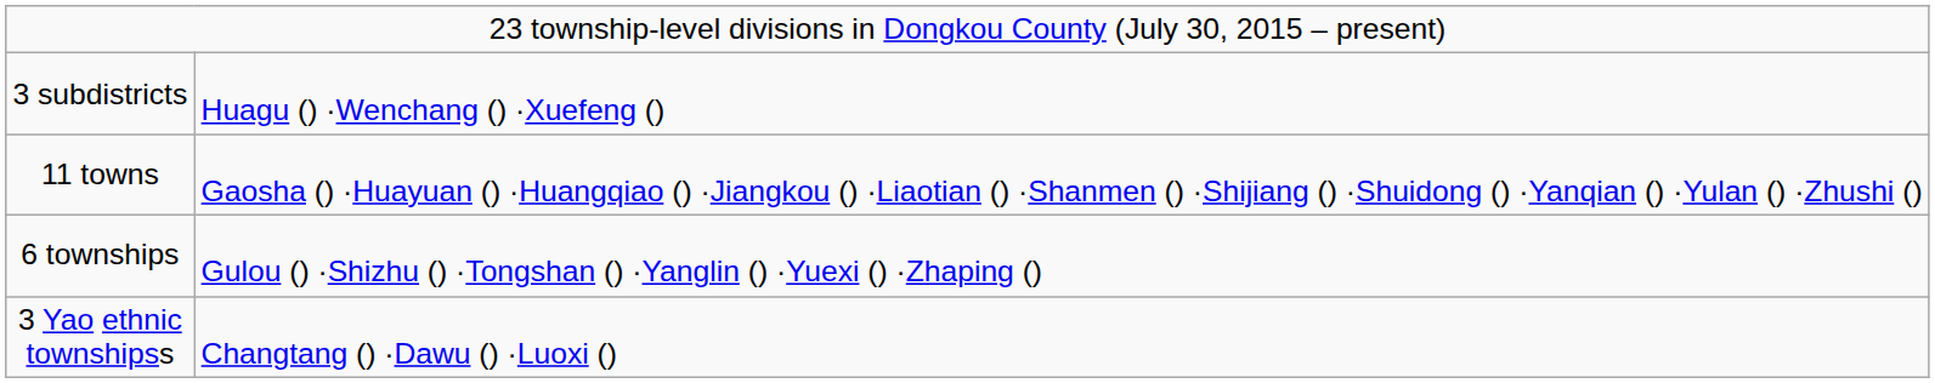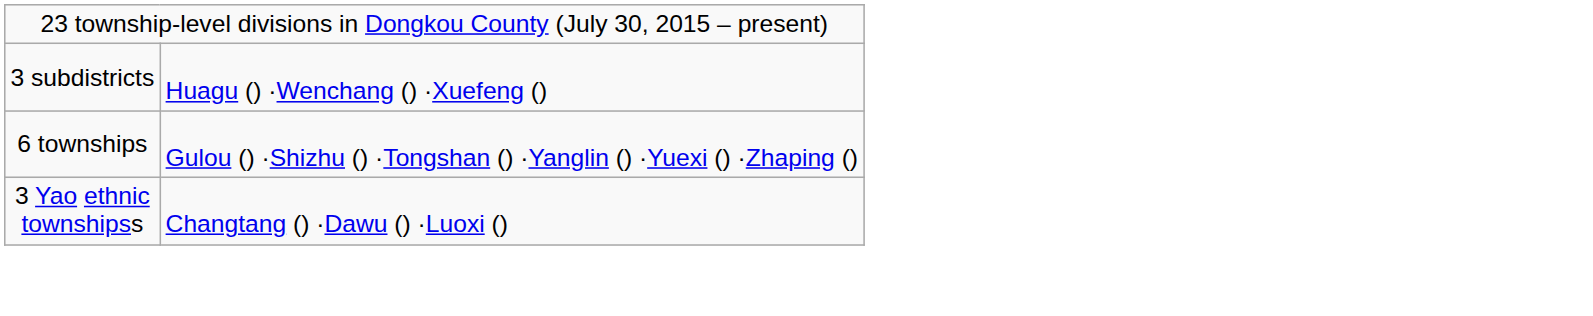- row: 11 towns | Gaosha () ·Huayuan () ·Huangqiao () ·Jiangkou () ·Liaotian () ·Shanmen () ·Shijiang () ·Shuidong () ·Yanqian () ·Yulan () ·Zhushi ()
